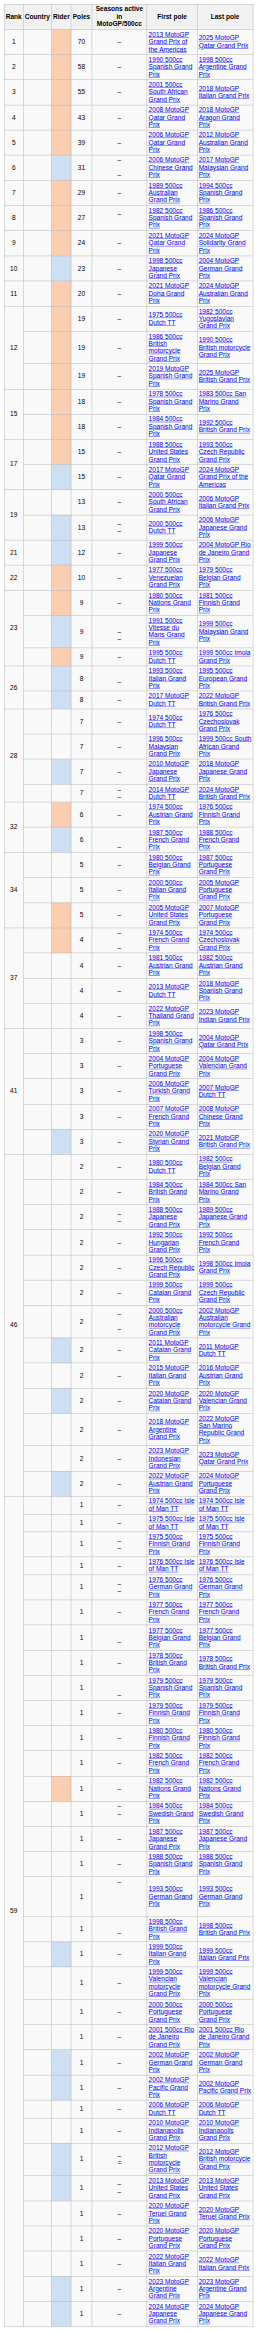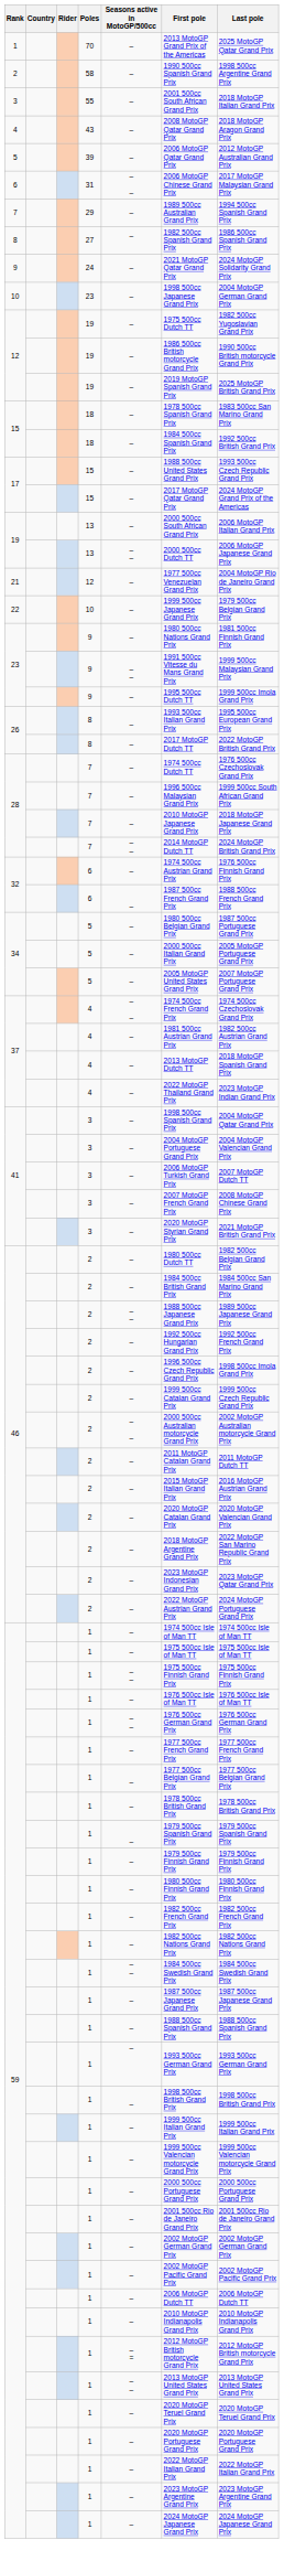- row: 11 | 20 | – | 2021 MotoGP Doha Grand Prix | 2024 MotoGP Australian Grand Prix
21 | First pole: 1999 500cc Japanese Grand Prix -> 1977 500cc Venezuelan Grand Prix
22 | First pole: 1977 500cc Venezuelan Grand Prix -> 1999 500cc Japanese Grand Prix
